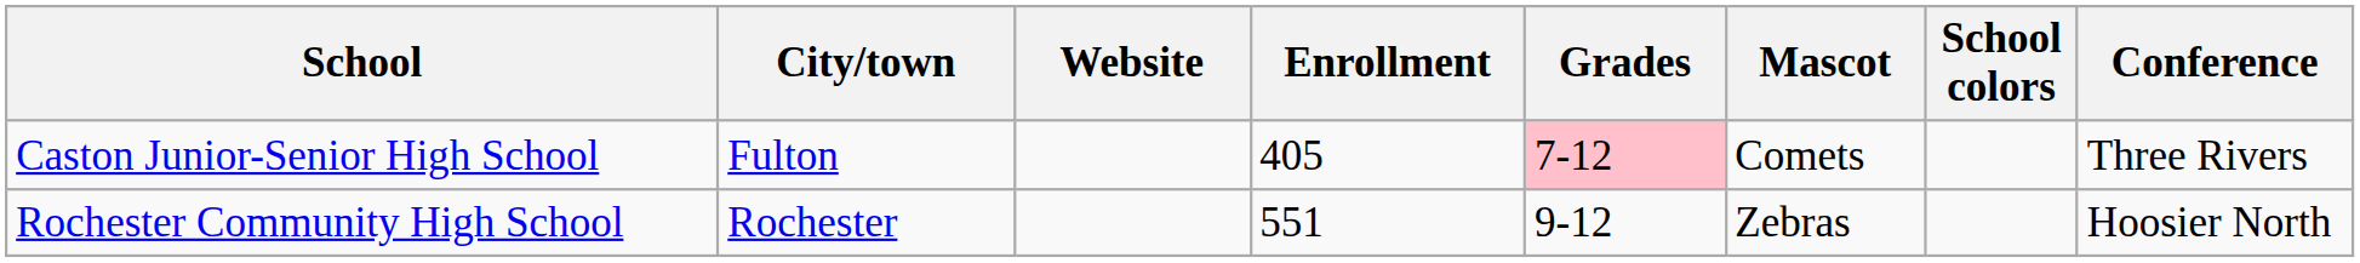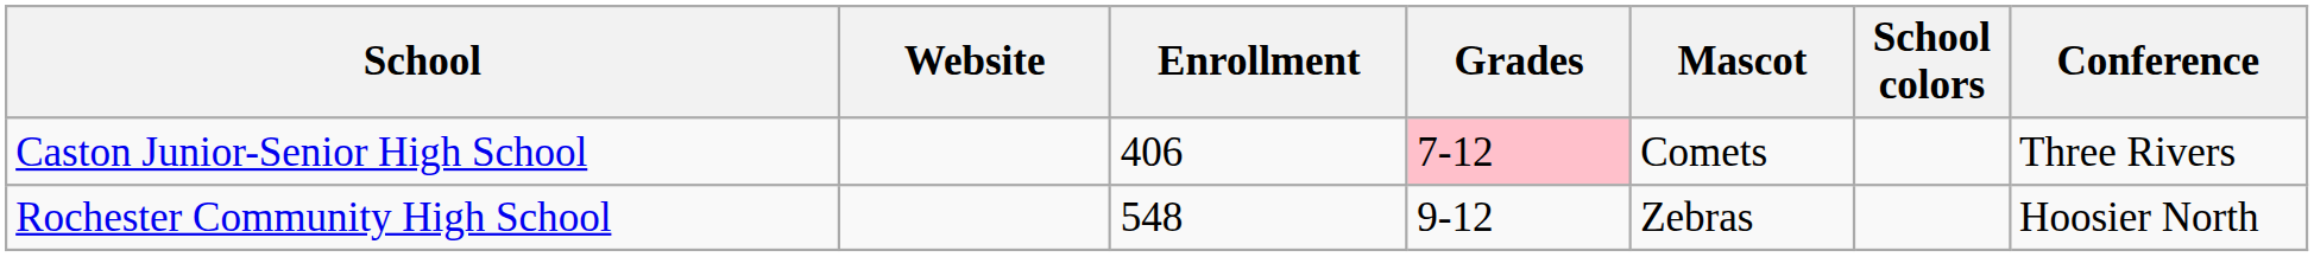- column: City/town | Fulton | Rochester
Caston Junior-Senior High School | Enrollment: 405 -> 406
Rochester Community High School | Enrollment: 551 -> 548
